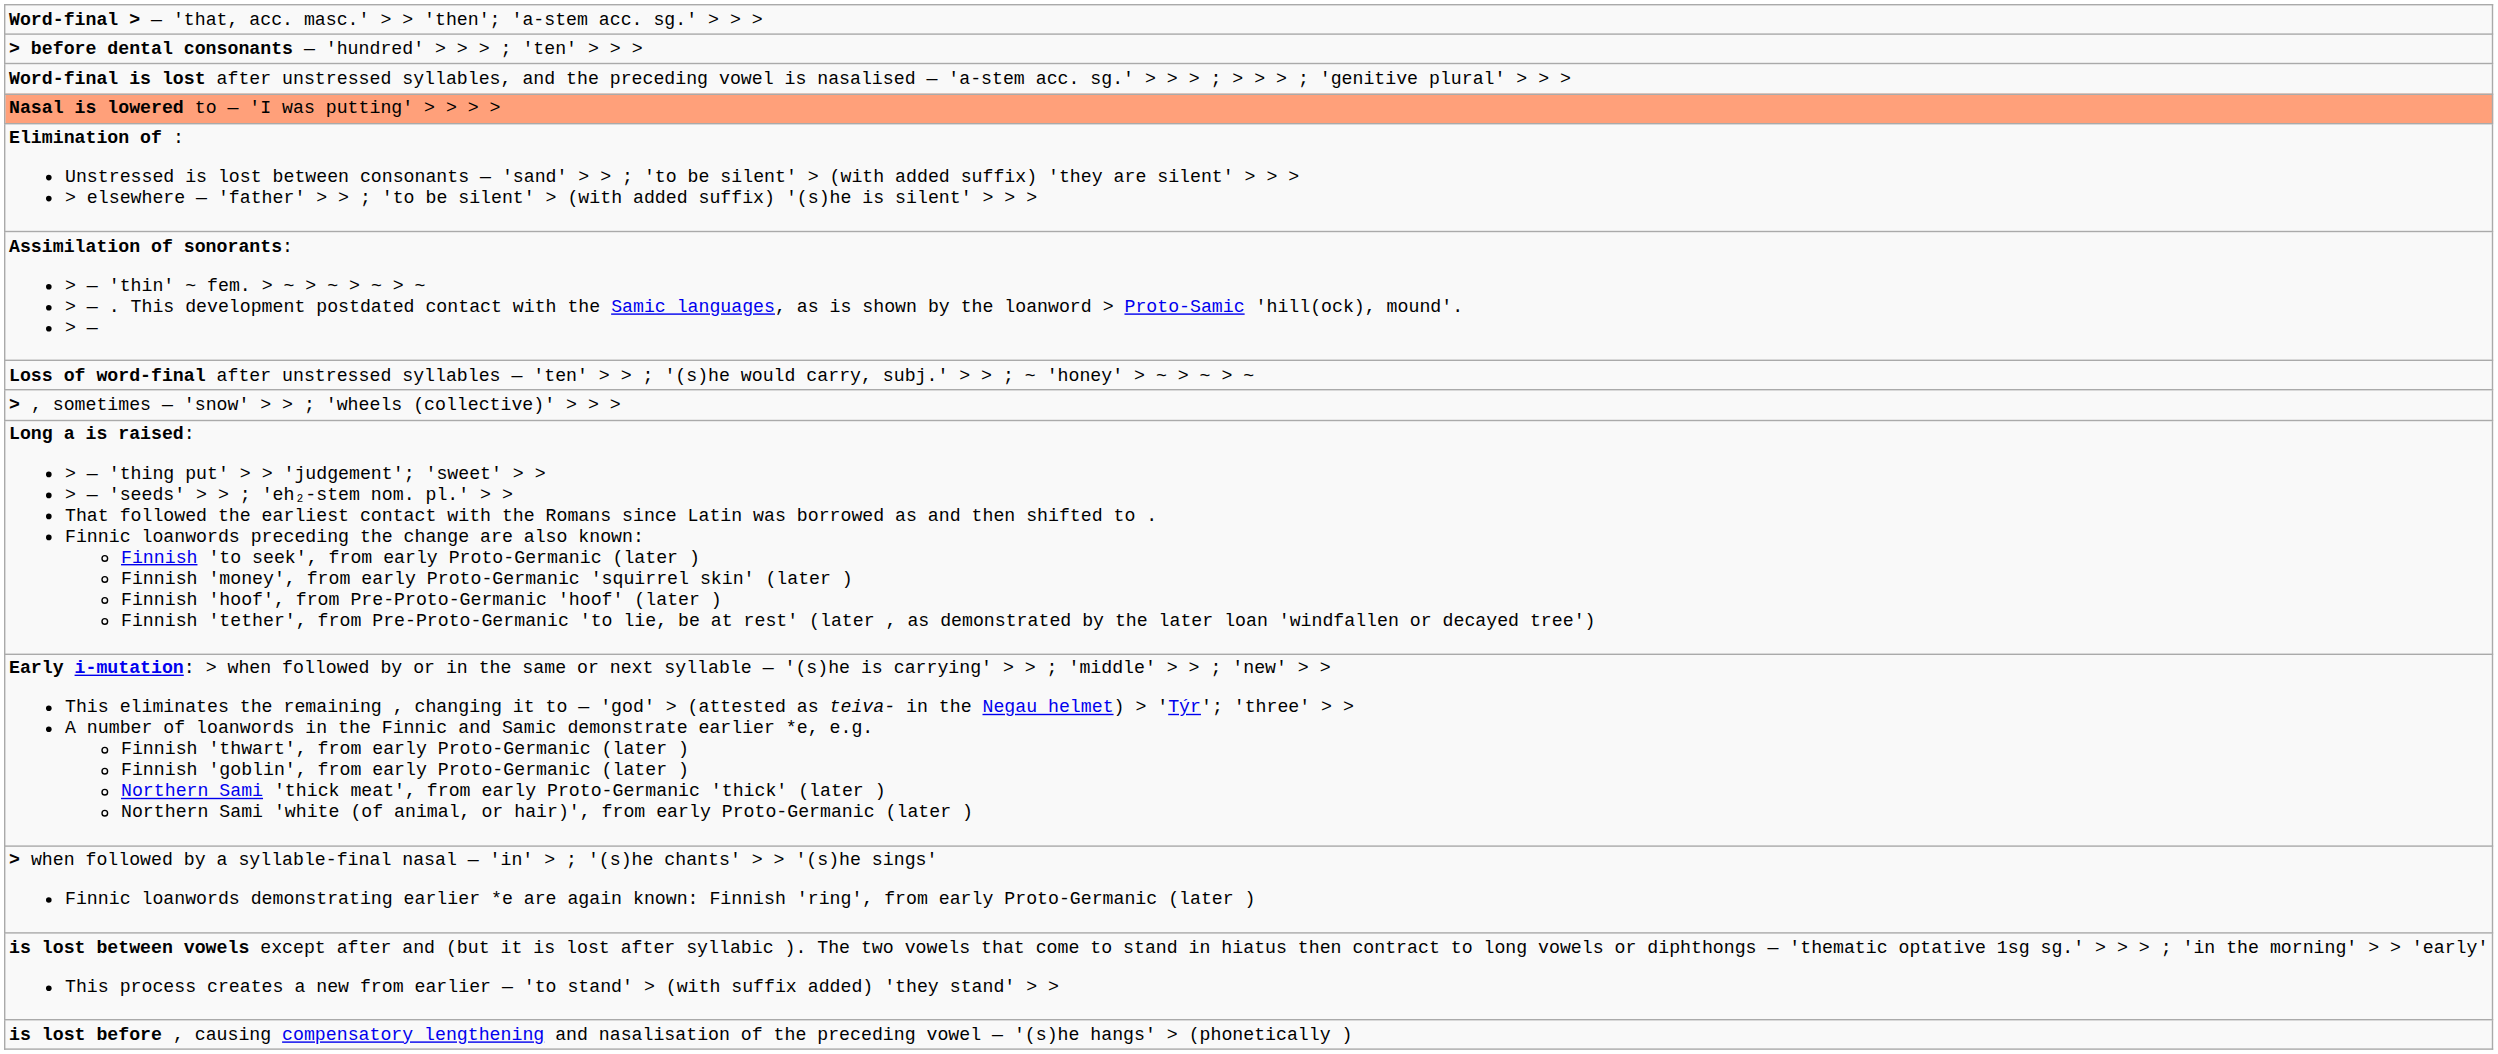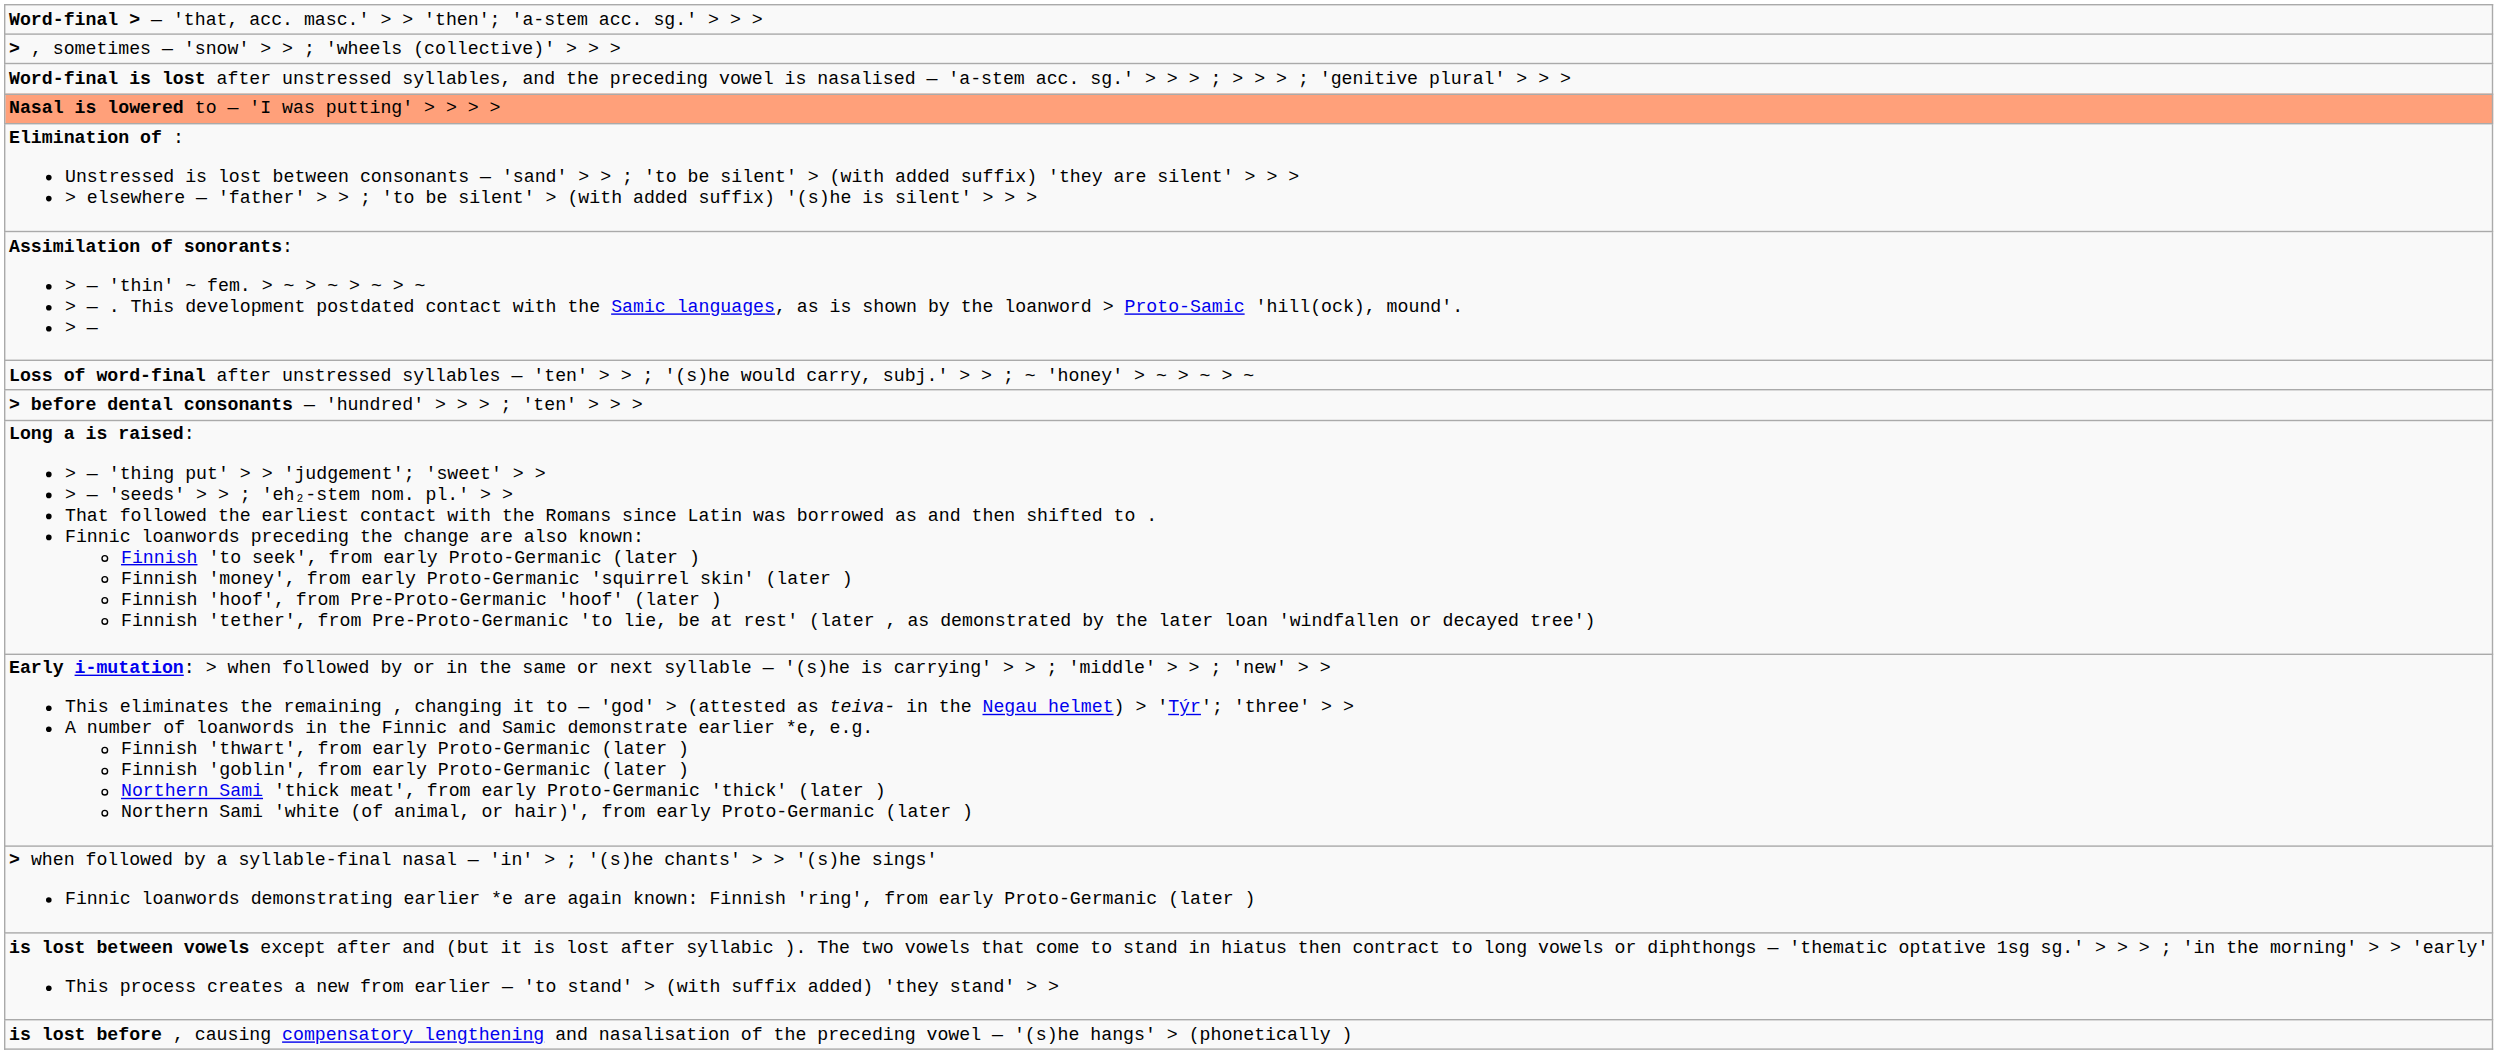row 2 | column 1: > before dental consonants — 'hundred' > > > ; 'ten' > > > -> > , sometimes — 'snow' > > ; 'wheels (collective)' > > >
row 8 | column 1: > , sometimes — 'snow' > > ; 'wheels (collective)' > > > -> > before dental consonants — 'hundred' > > > ; 'ten' > > >
